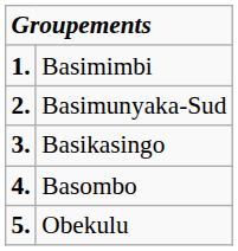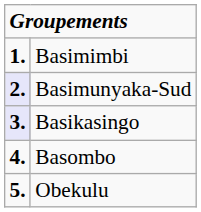Basimunyaka-Sud | column 1: no background -> lavender background
Basikasingo | column 1: no background -> lavender background
